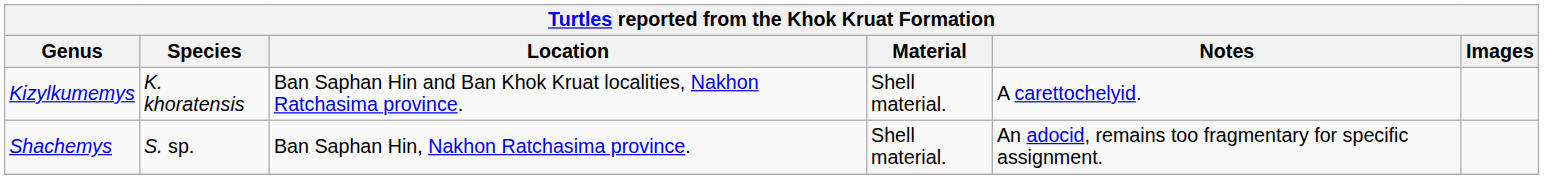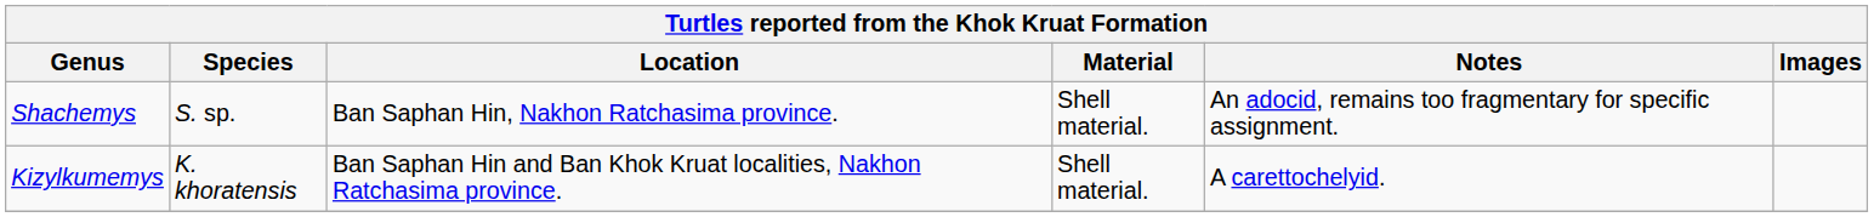rows swapped: Kizylkumemys <-> Shachemys
